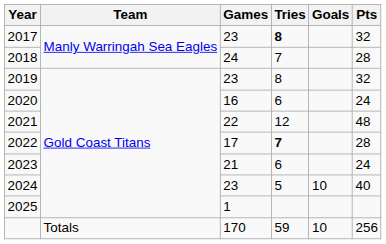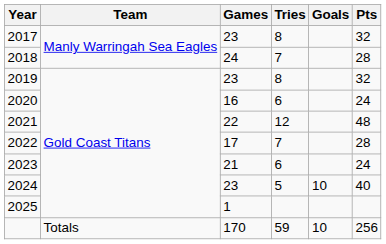2017 | Tries: bold -> normal
2022 | Tries: bold -> normal
